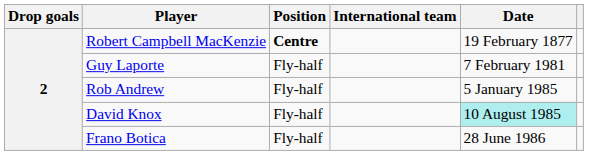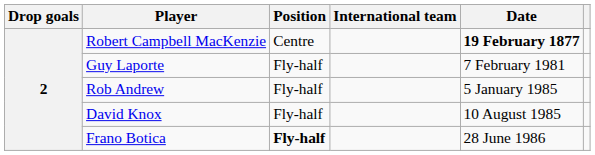Robert Campbell MacKenzie | Position: bold -> normal
Robert Campbell MacKenzie | Date: normal -> bold
David Knox | Date: paleturquoise background -> no background
Frano Botica | Position: normal -> bold
